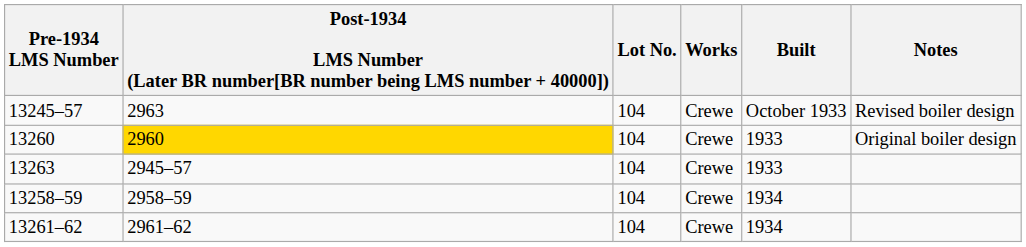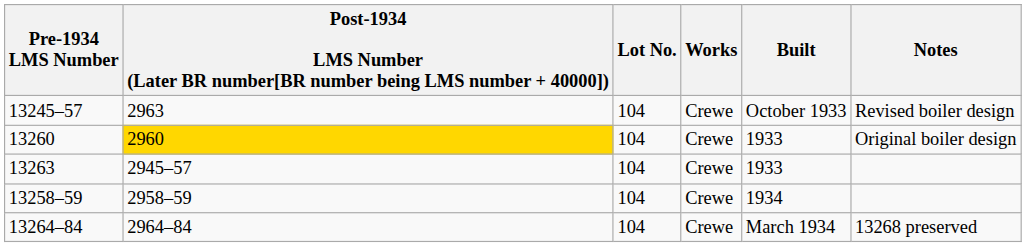- row: 13261–62 | 2961–62 | 104 | Crewe | 1934
+ row: 13264–84 | 2964–84 | 104 | Crewe | March 1934 | 13268 preserved
